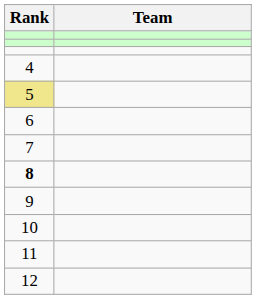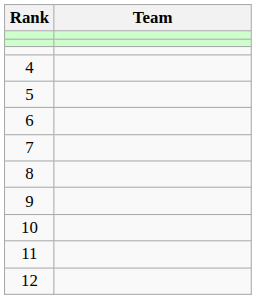row 6 | Rank: khaki background -> no background
row 9 | Rank: bold -> normal
